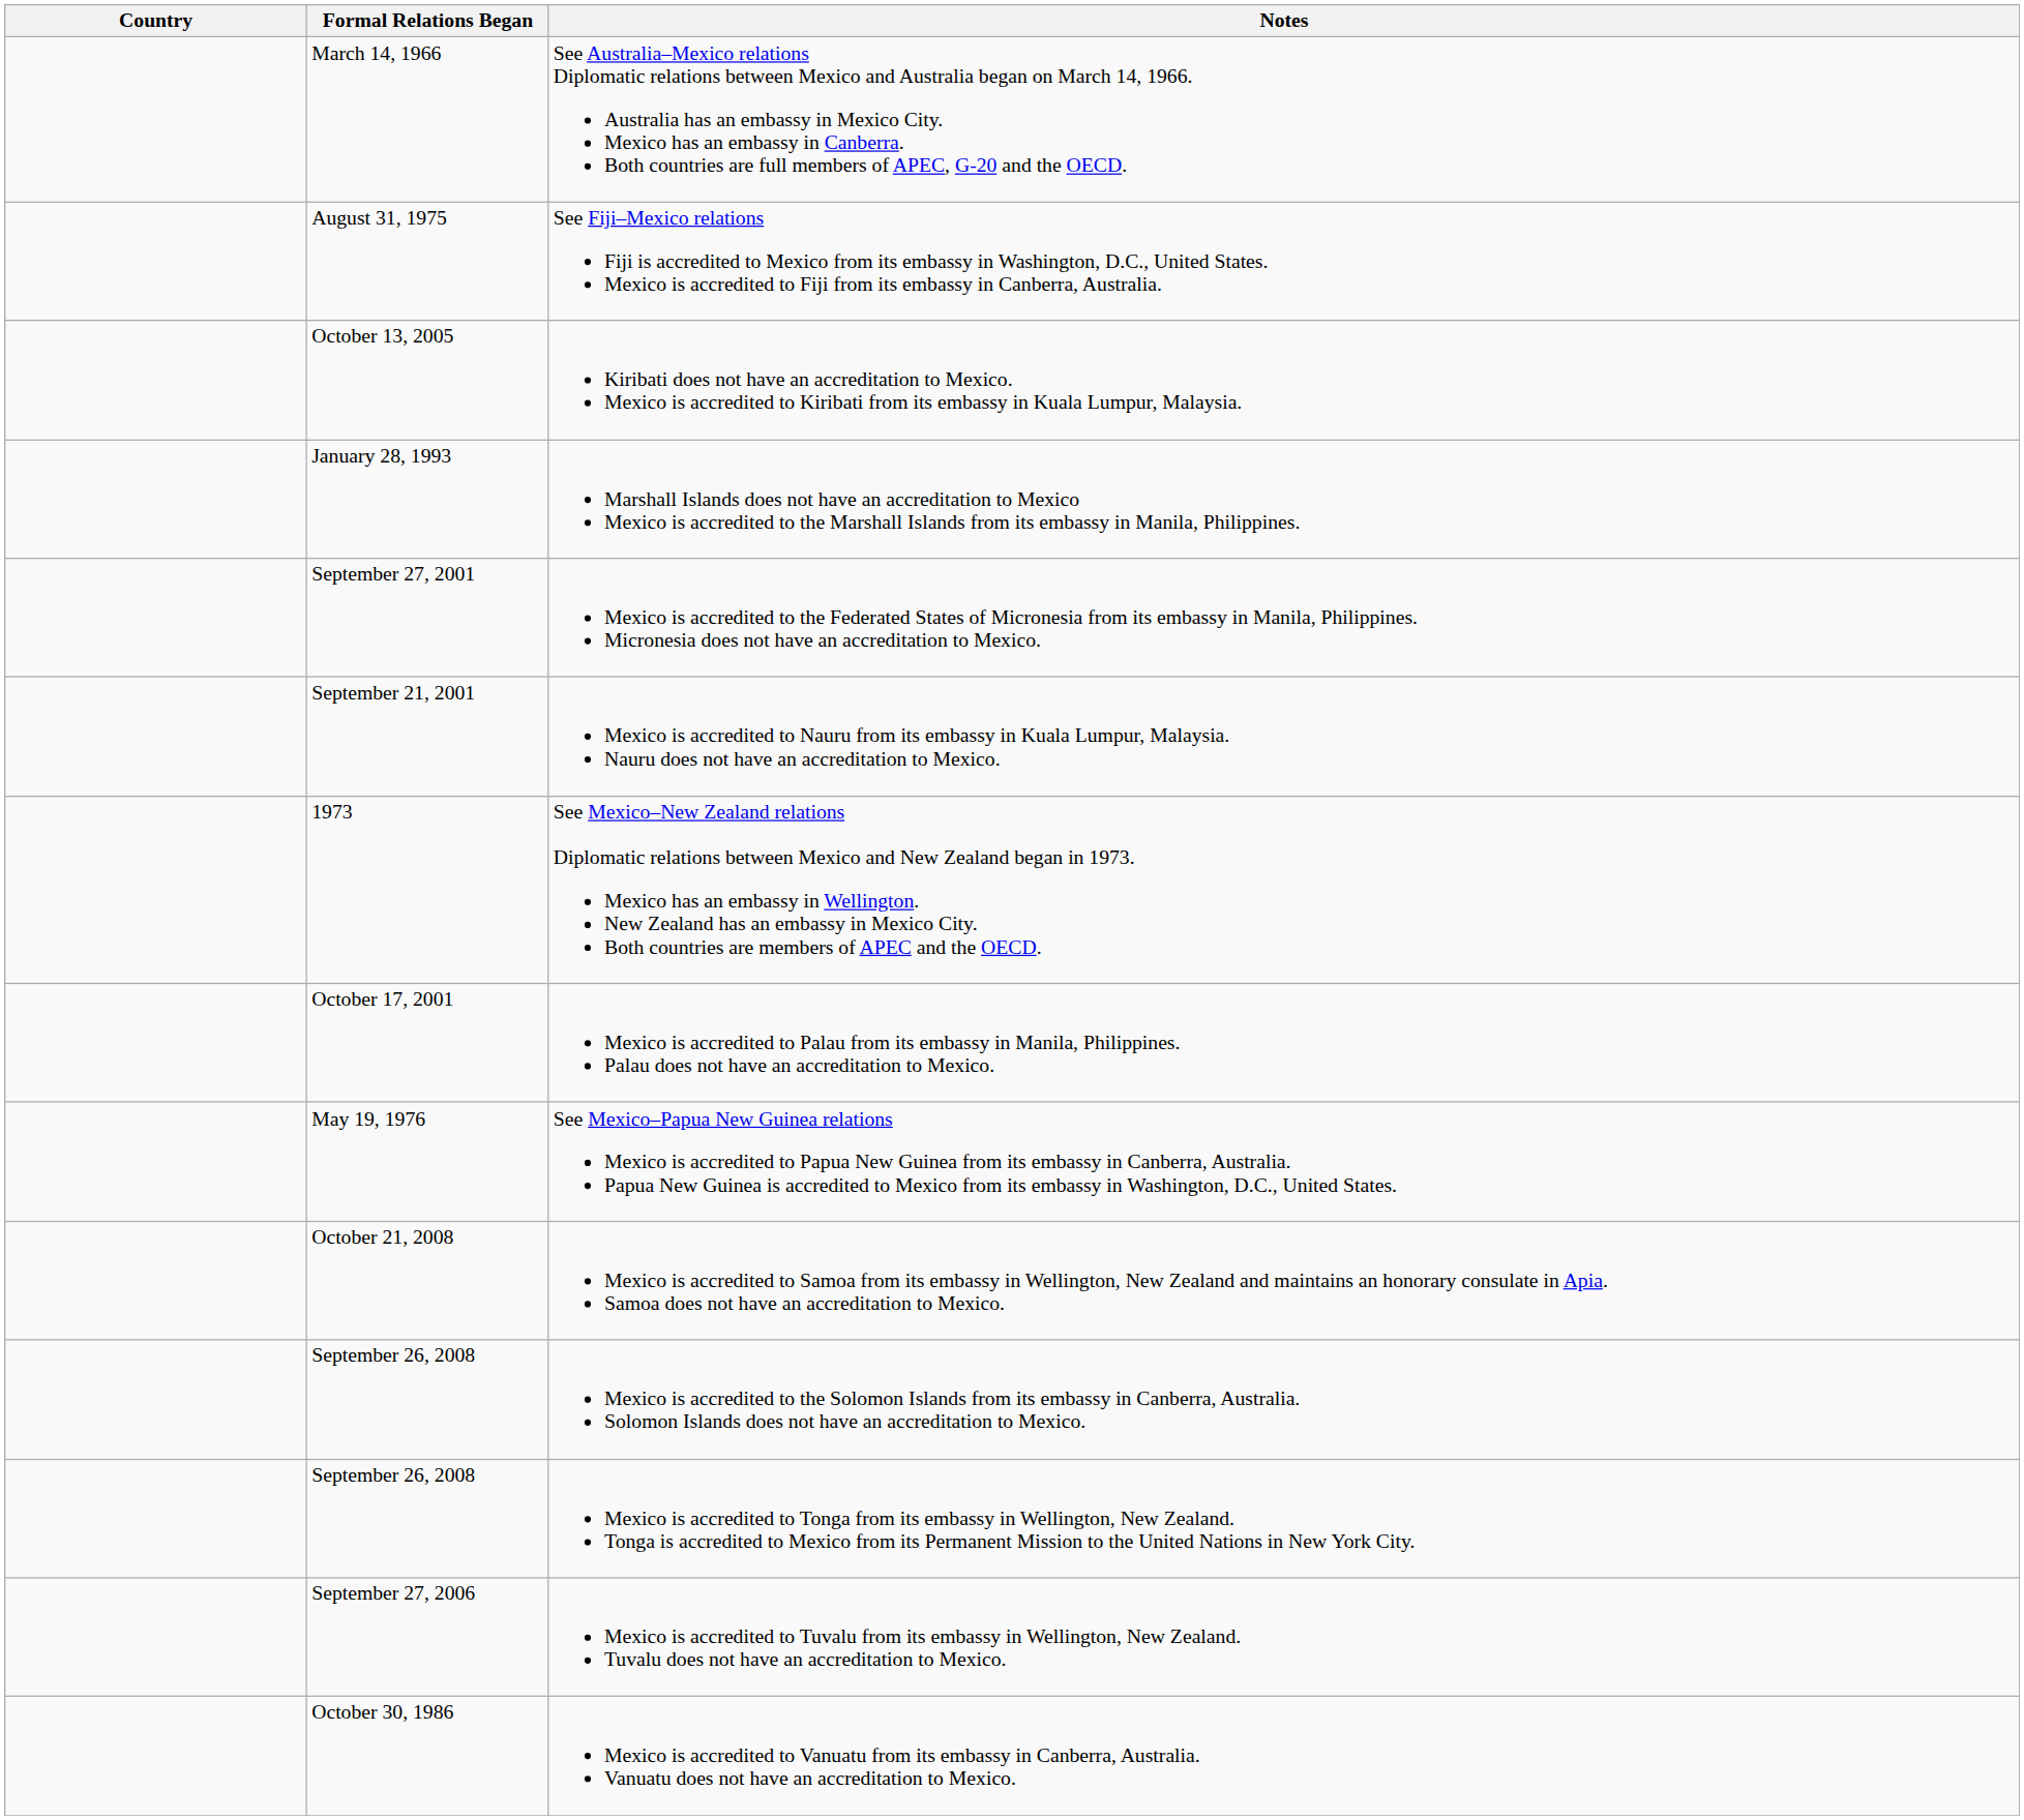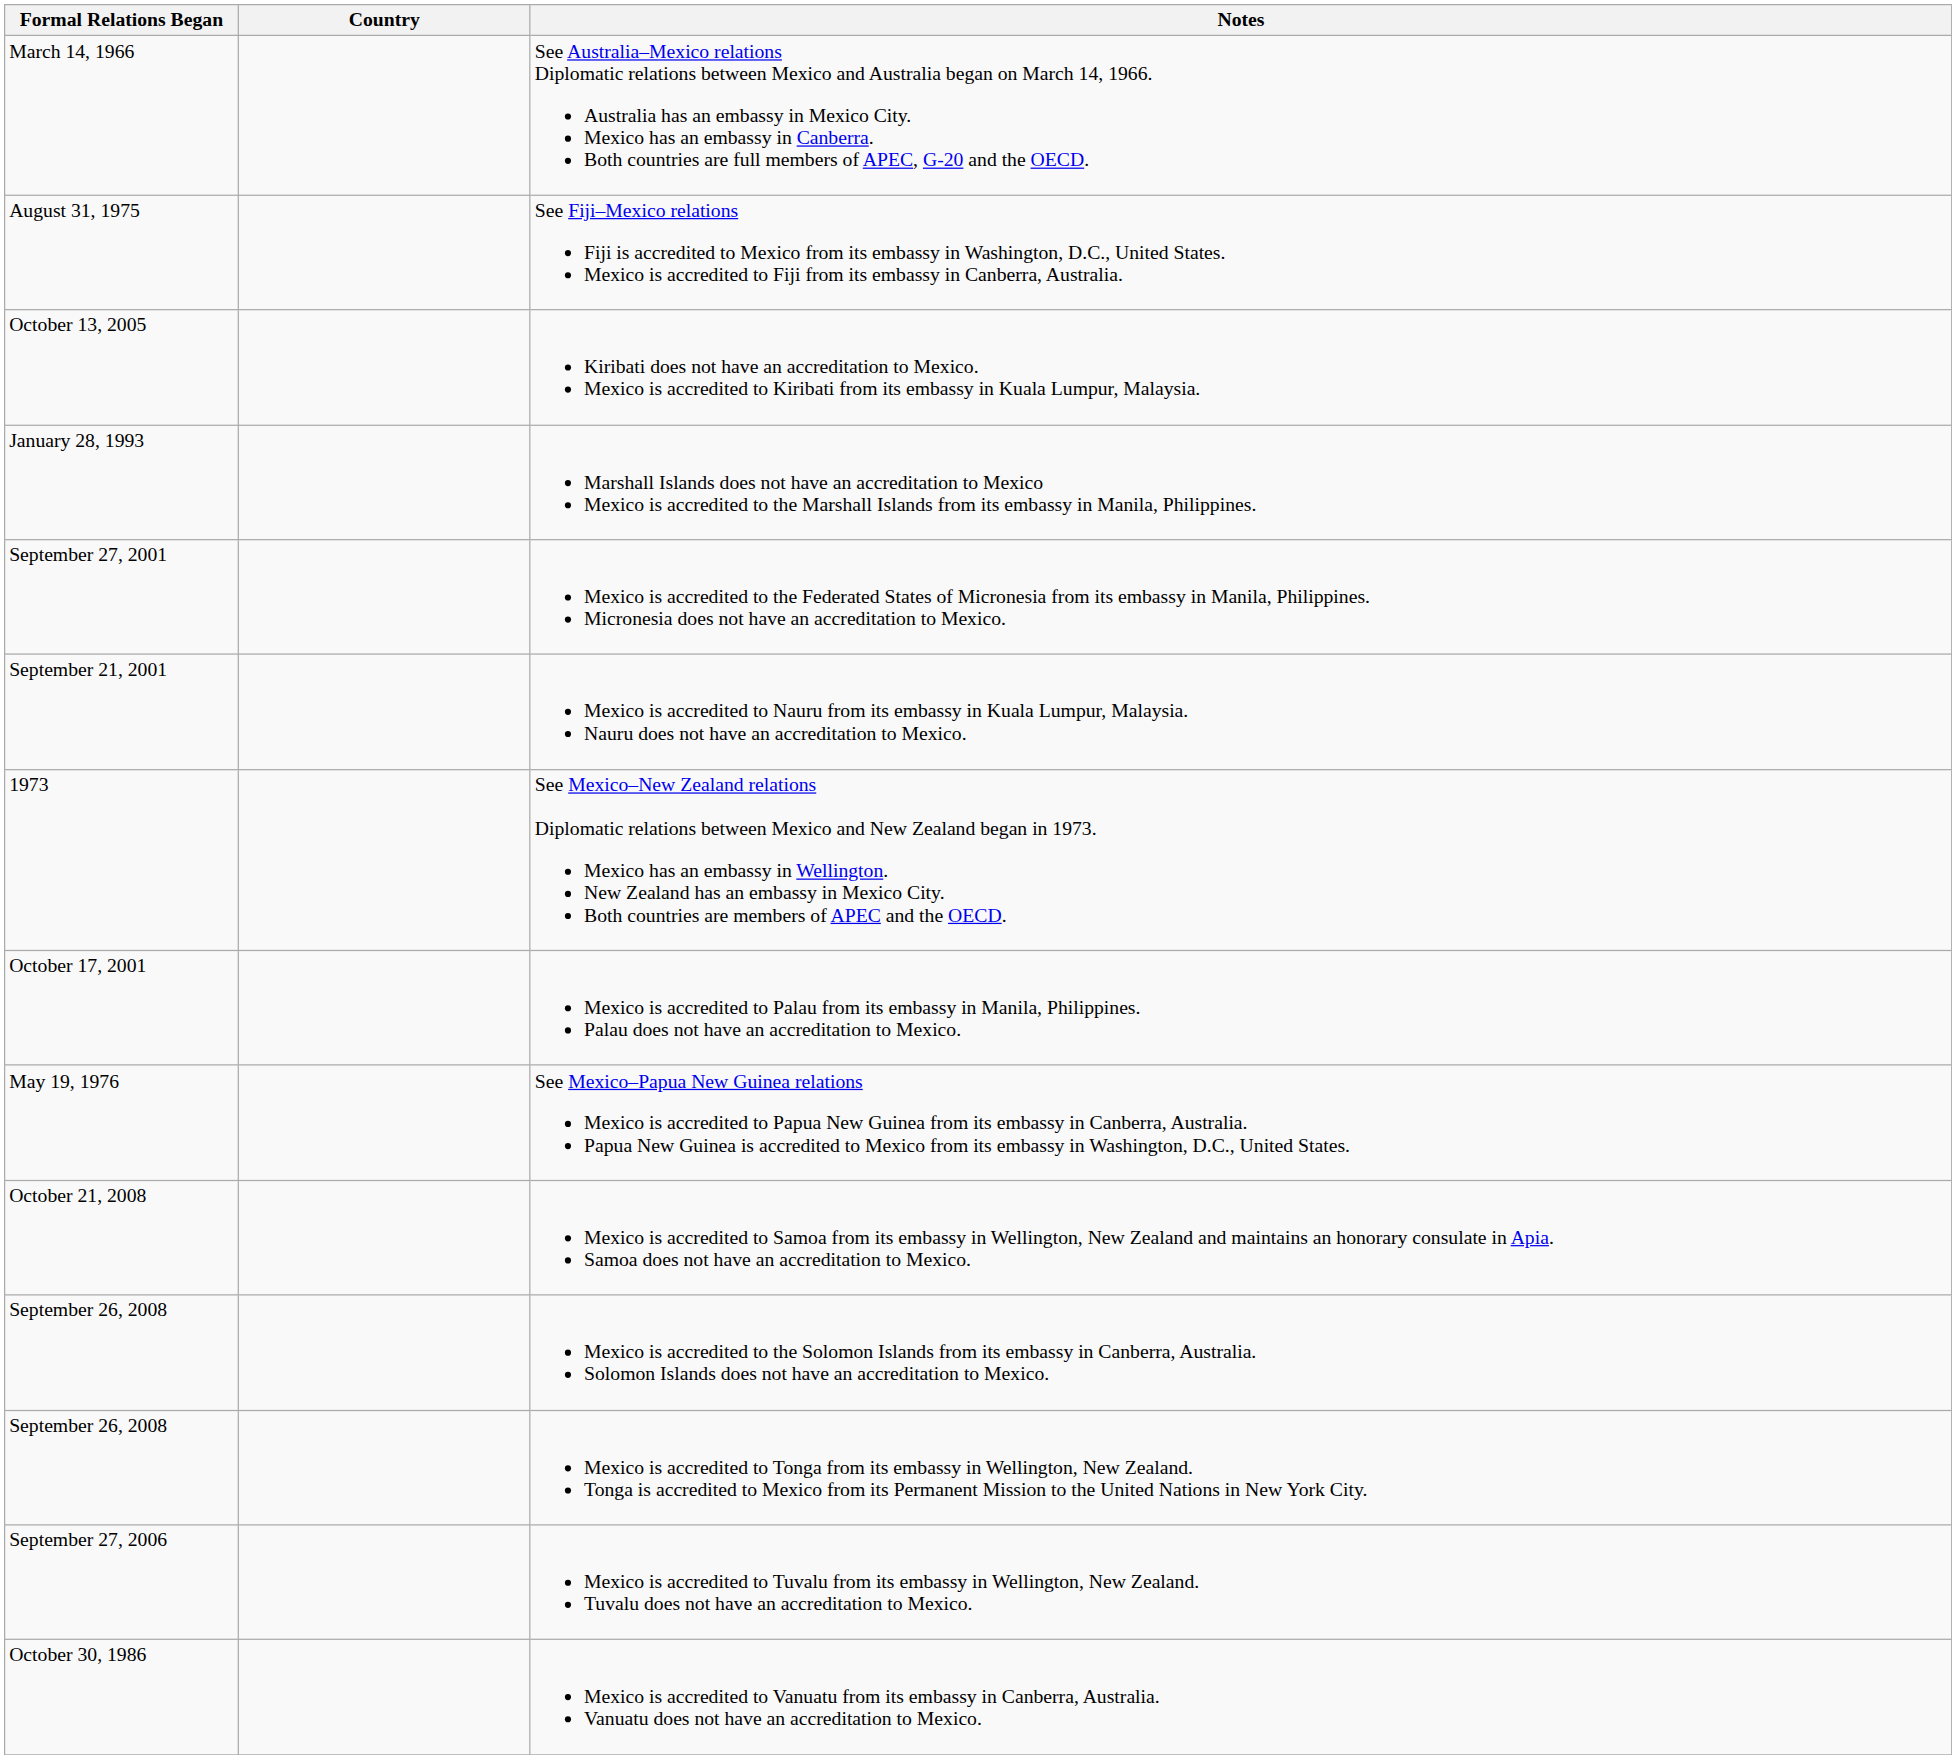columns swapped: Country <-> Formal Relations Began
